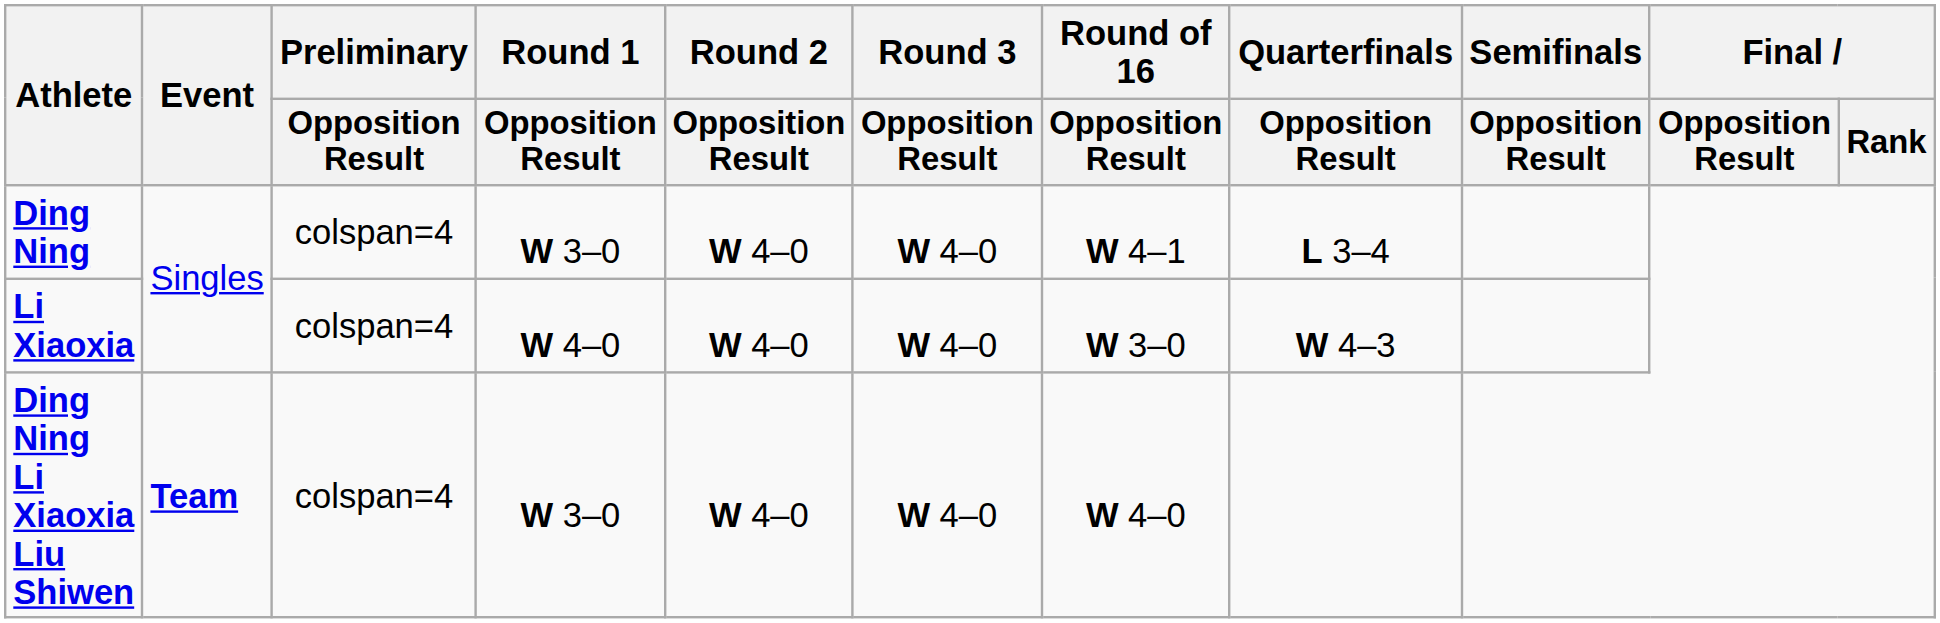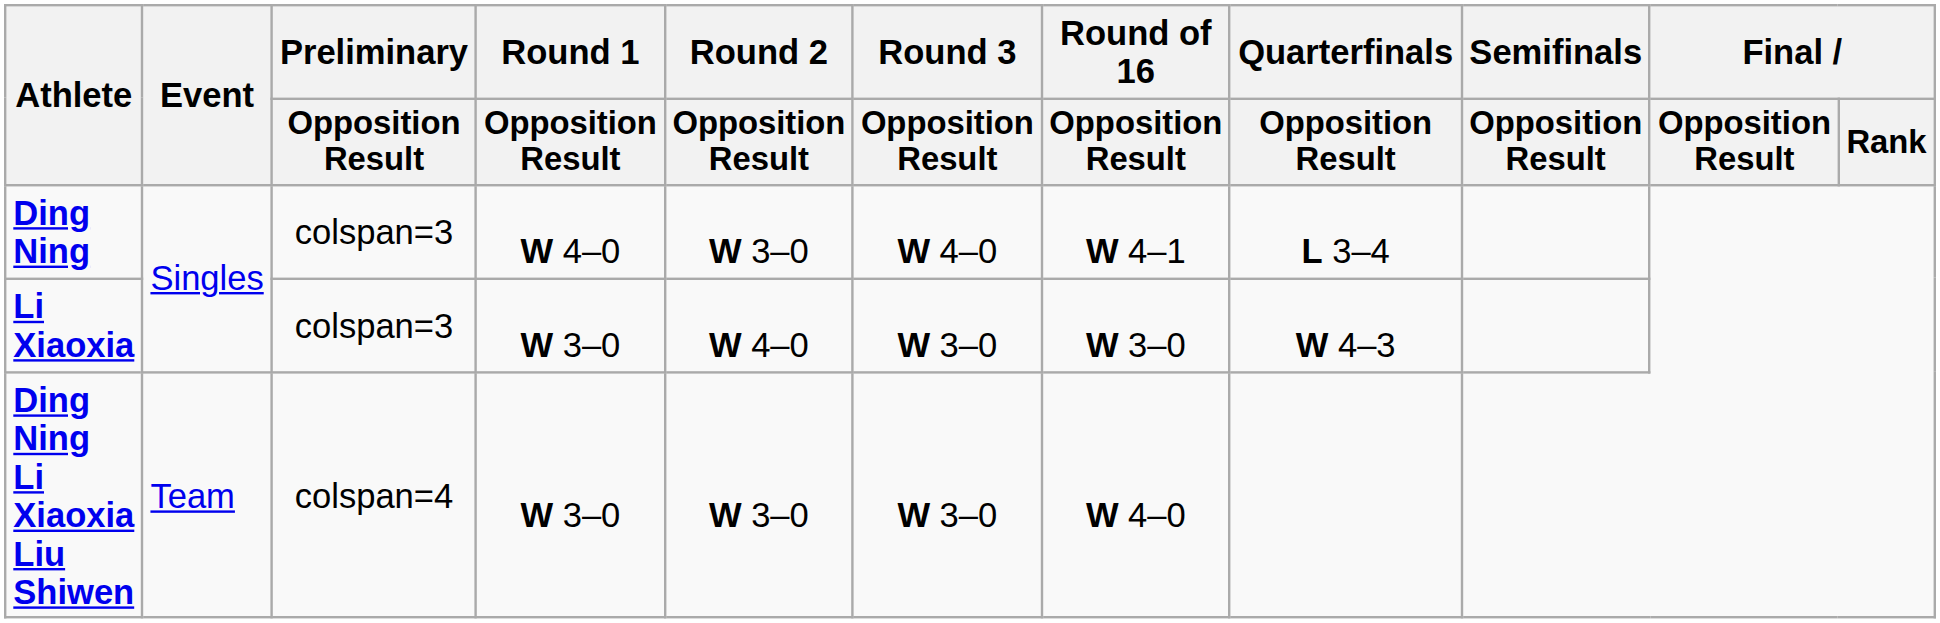Ding Ning | Preliminary / Opposition Result: colspan=4 -> colspan=3
Ding Ning | Round 1 / Opposition Result: W 3–0 -> W 4–0
Ding Ning | Round 2 / Opposition Result: W 4–0 -> W 3–0
Li Xiaoxia | Preliminary / Opposition Result: colspan=4 -> colspan=3
Li Xiaoxia | Round 1 / Opposition Result: W 4–0 -> W 3–0
Li Xiaoxia | Round 3 / Opposition Result: W 4–0 -> W 3–0
Ding Ning Li Xiaoxia Liu Shiwen | Event: bold -> normal
Ding Ning Li Xiaoxia Liu Shiwen | Round 2 / Opposition Result: W 4–0 -> W 3–0
Ding Ning Li Xiaoxia Liu Shiwen | Round 3 / Opposition Result: W 4–0 -> W 3–0
